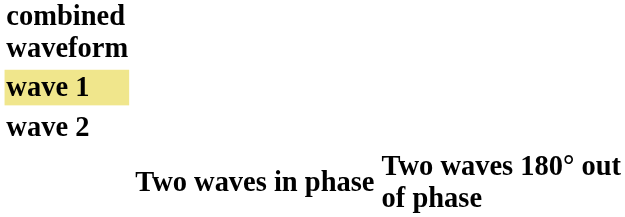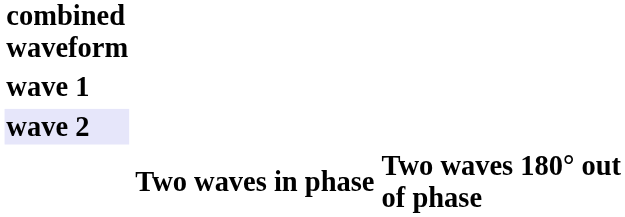wave 1 | combined waveform: khaki background -> no background
wave 2 | combined waveform: no background -> lavender background
